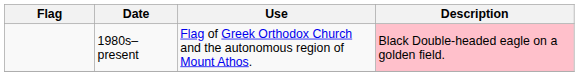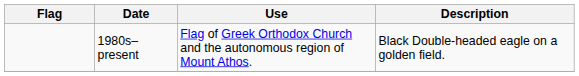1980s–present | Description: pink background -> no background
